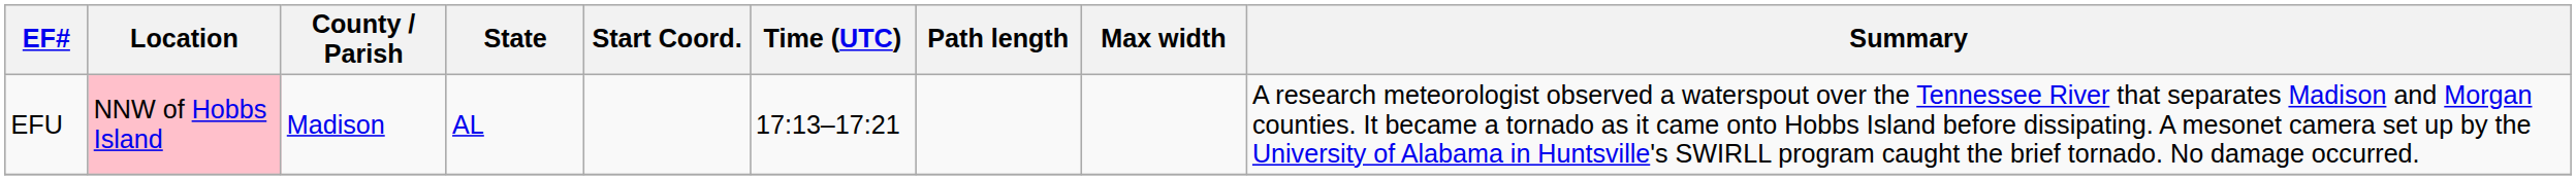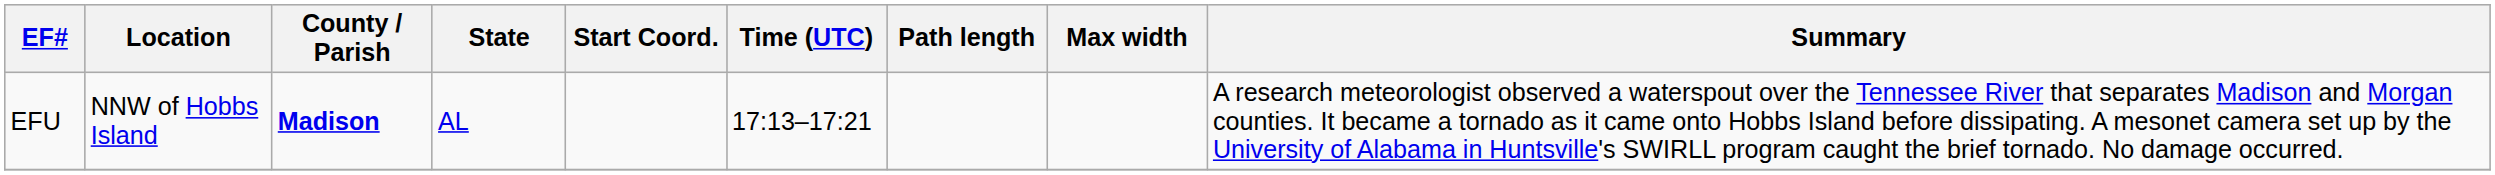EFU | Location: pink background -> no background
EFU | County / Parish: normal -> bold
